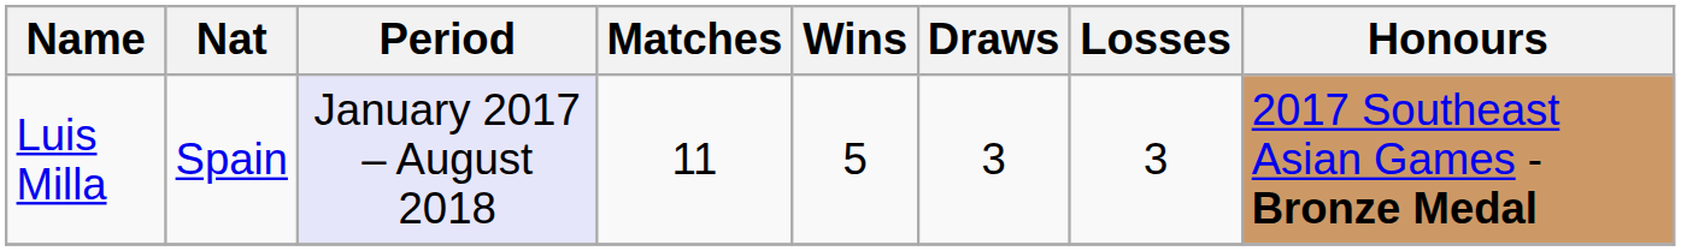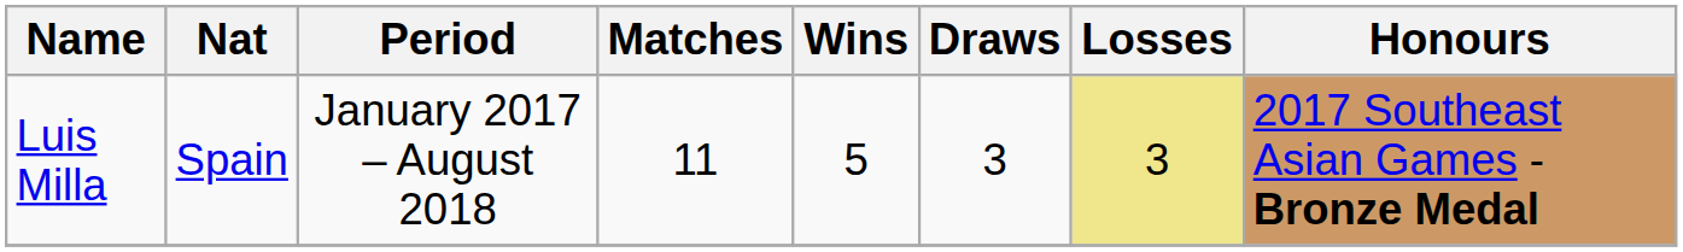Luis Milla | Period: lavender background -> no background
Luis Milla | Losses: no background -> khaki background
